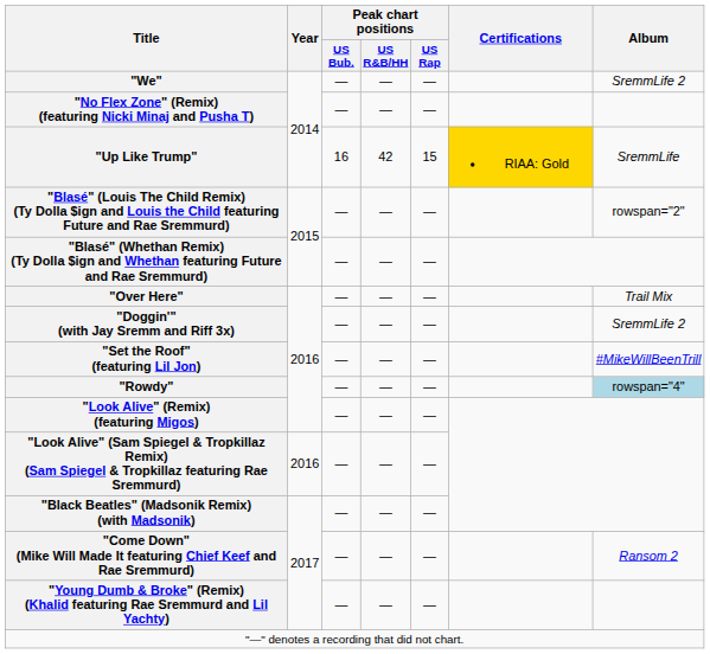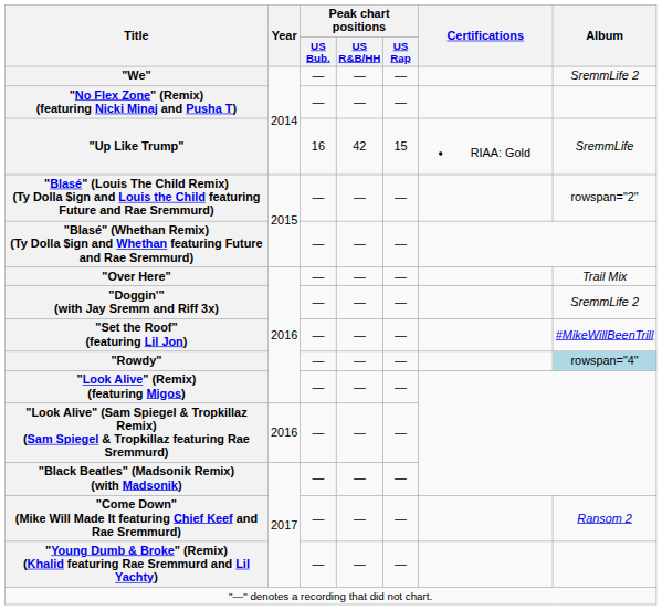"Up Like Trump" | Certifications: gold background -> no background
